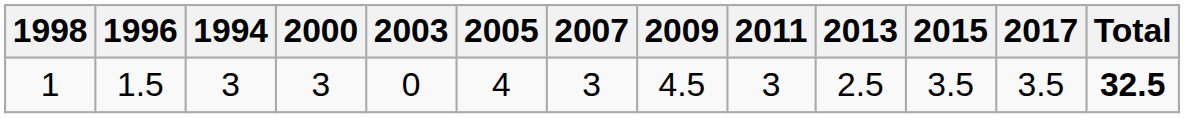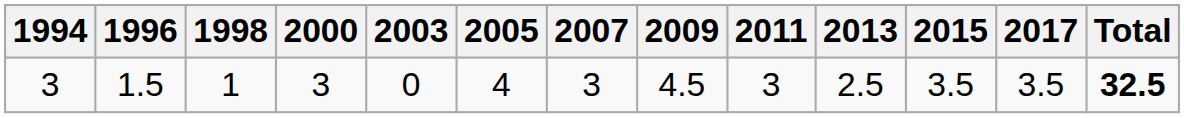columns swapped: 1994 <-> 1998
